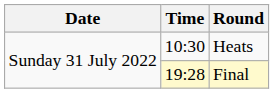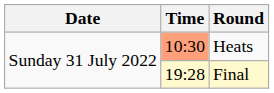Heats | Time: no background -> lightsalmon background
